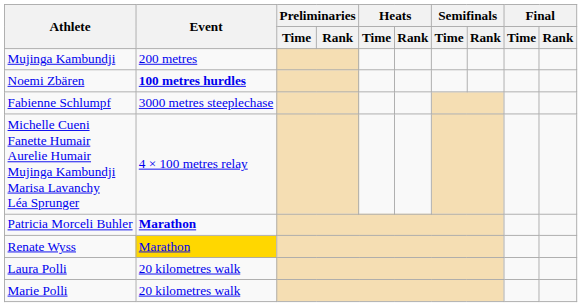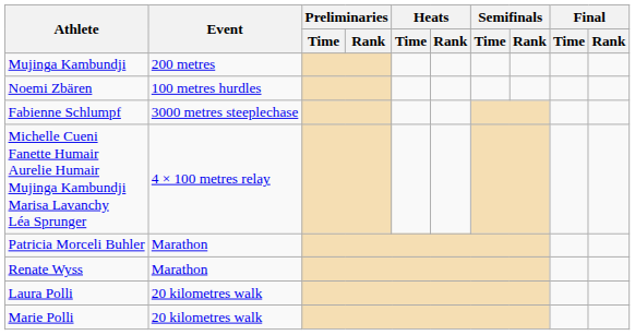Noemi Zbären | Event: bold -> normal
Patricia Morceli Buhler | Event: bold -> normal
Renate Wyss | Event: gold background -> no background
